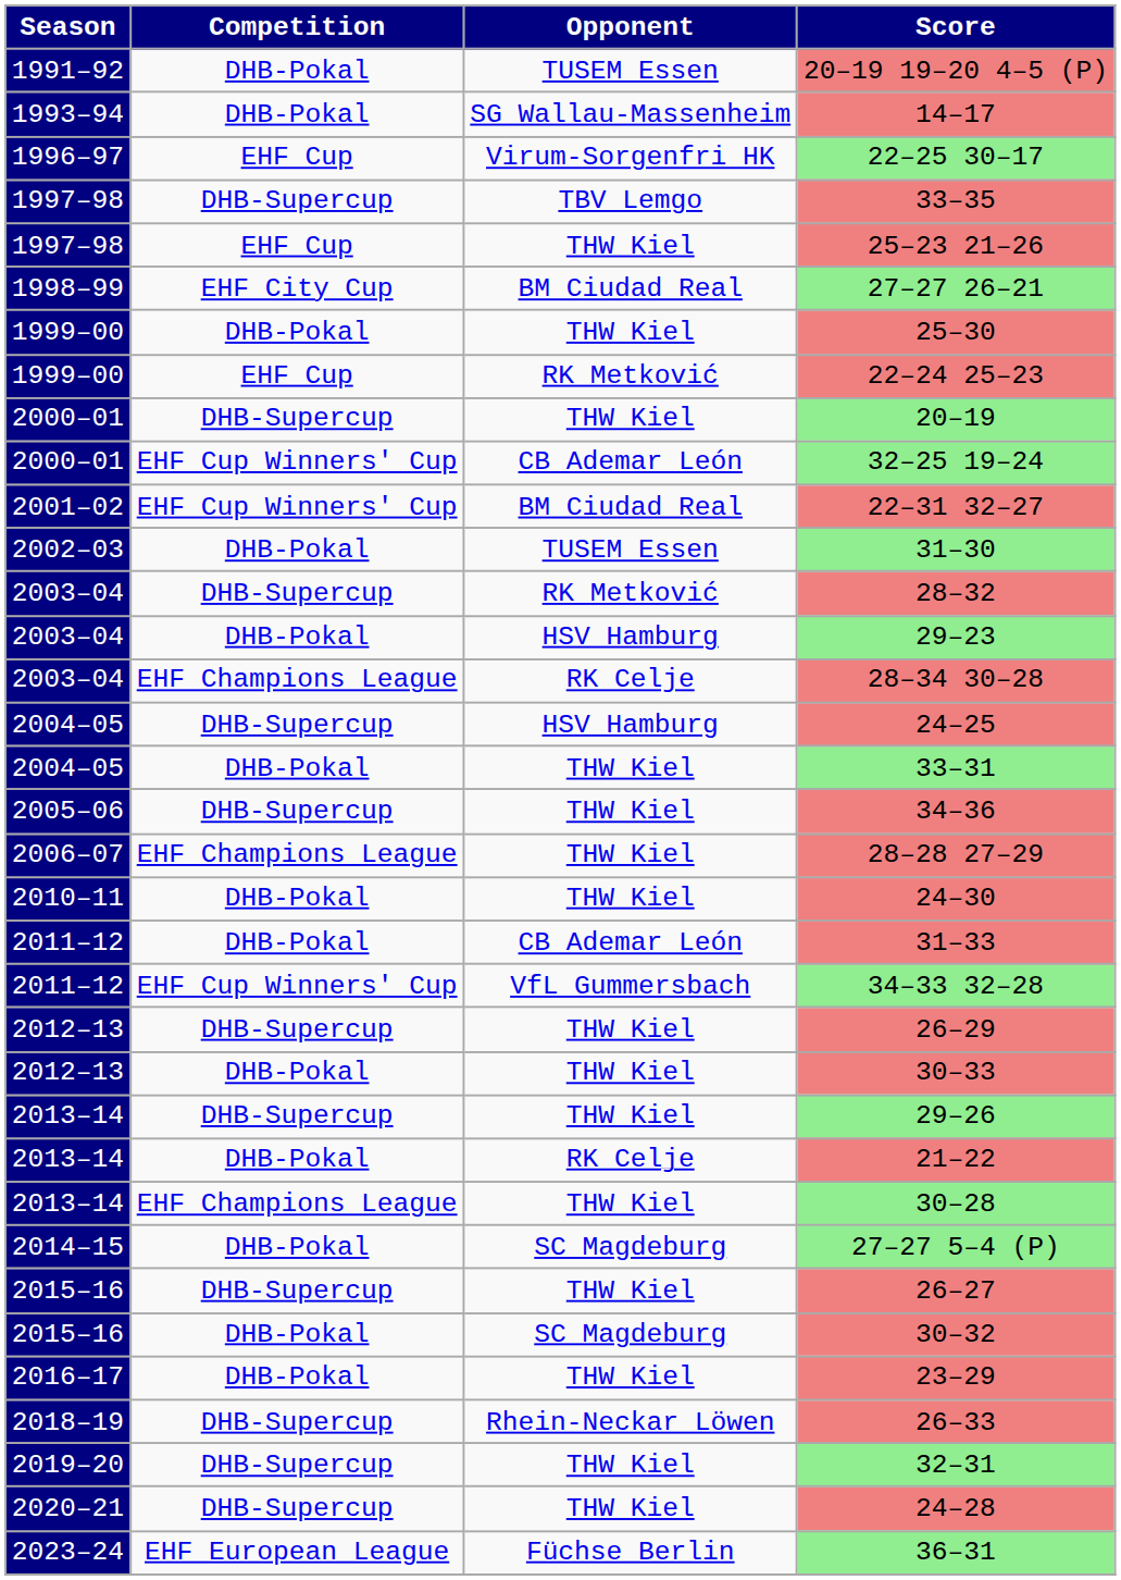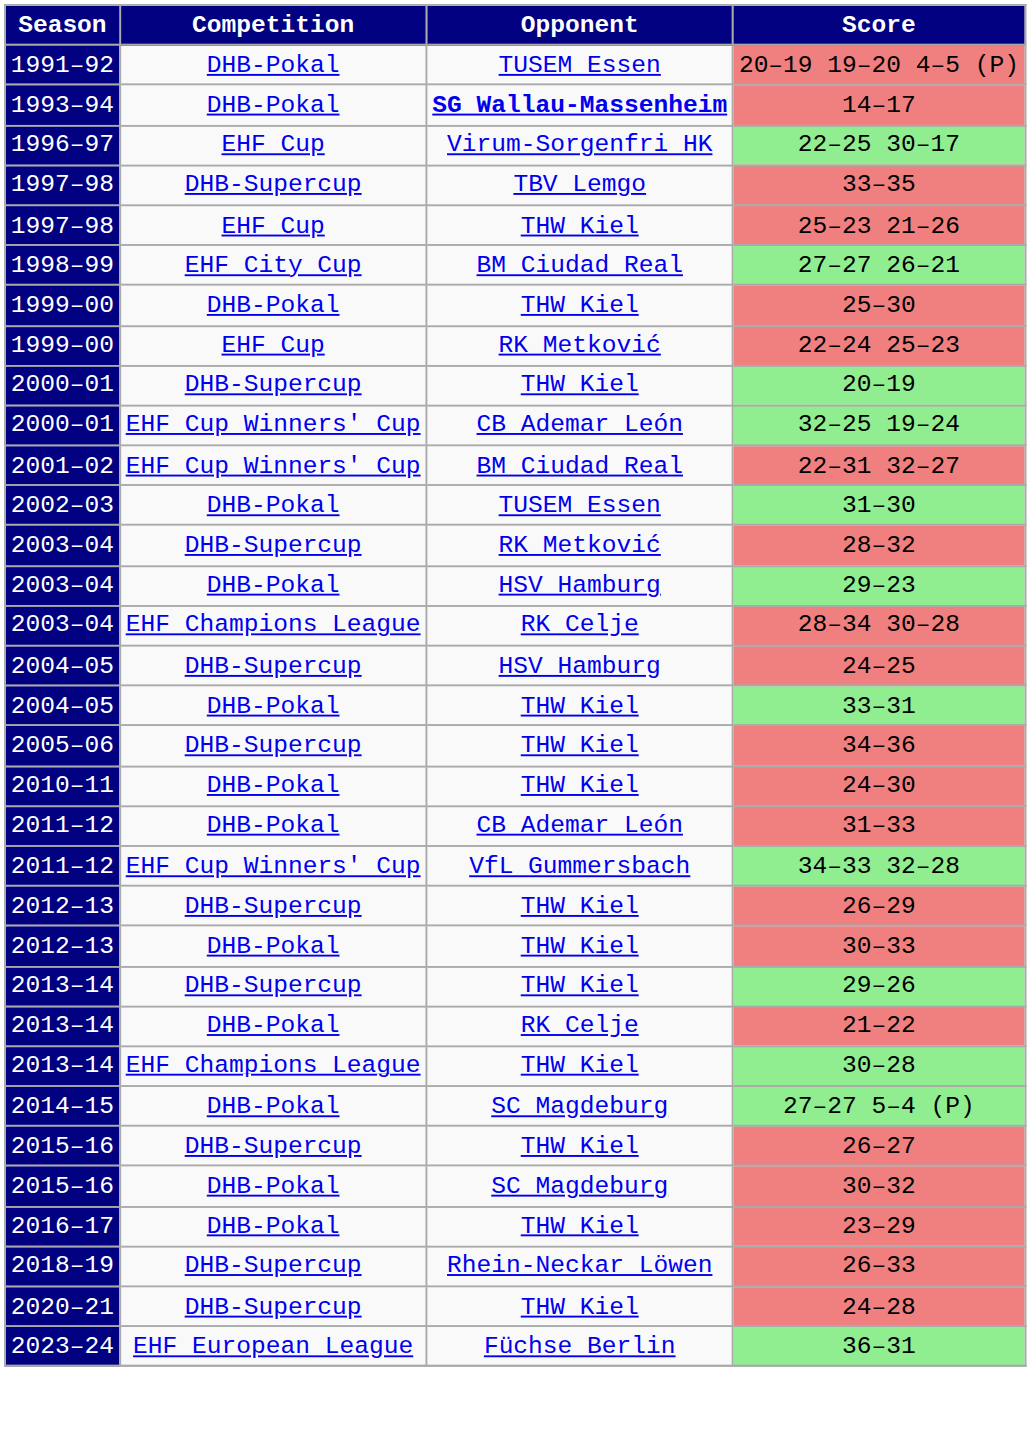14–17 | Opponent: normal -> bold
- row: 2006–07 | EHF Champions League | THW Kiel | 28–28 27–29
- row: 2019–20 | DHB-Supercup | THW Kiel | 32–31
